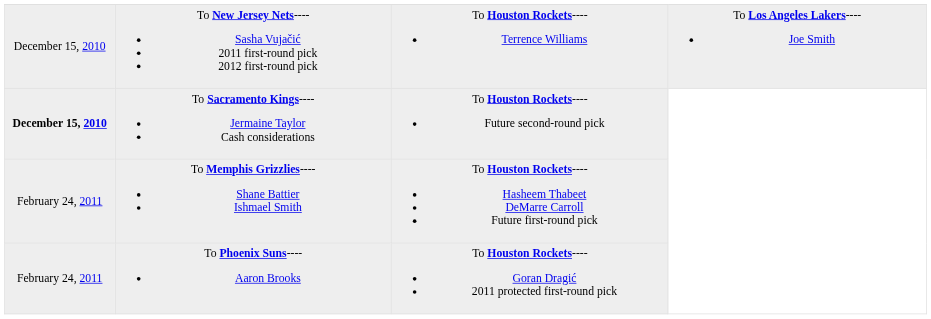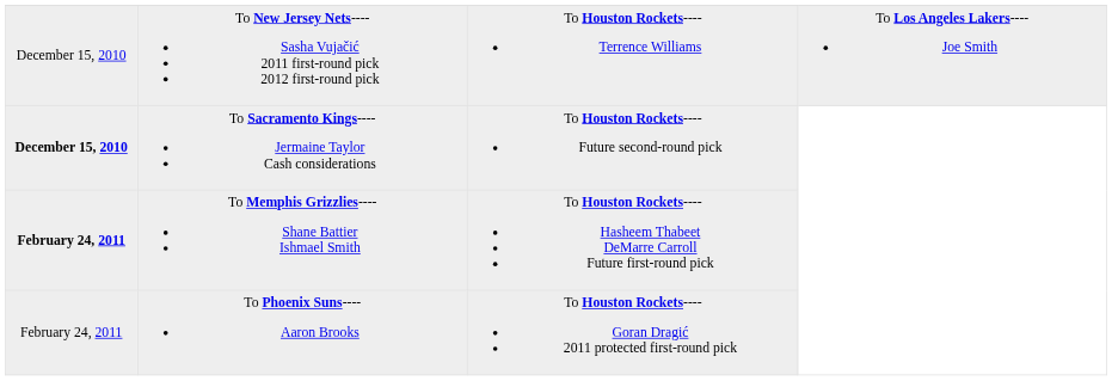To Memphis Grizzlies---- Shane Battier Ishmael Smith | column 1: normal -> bold
